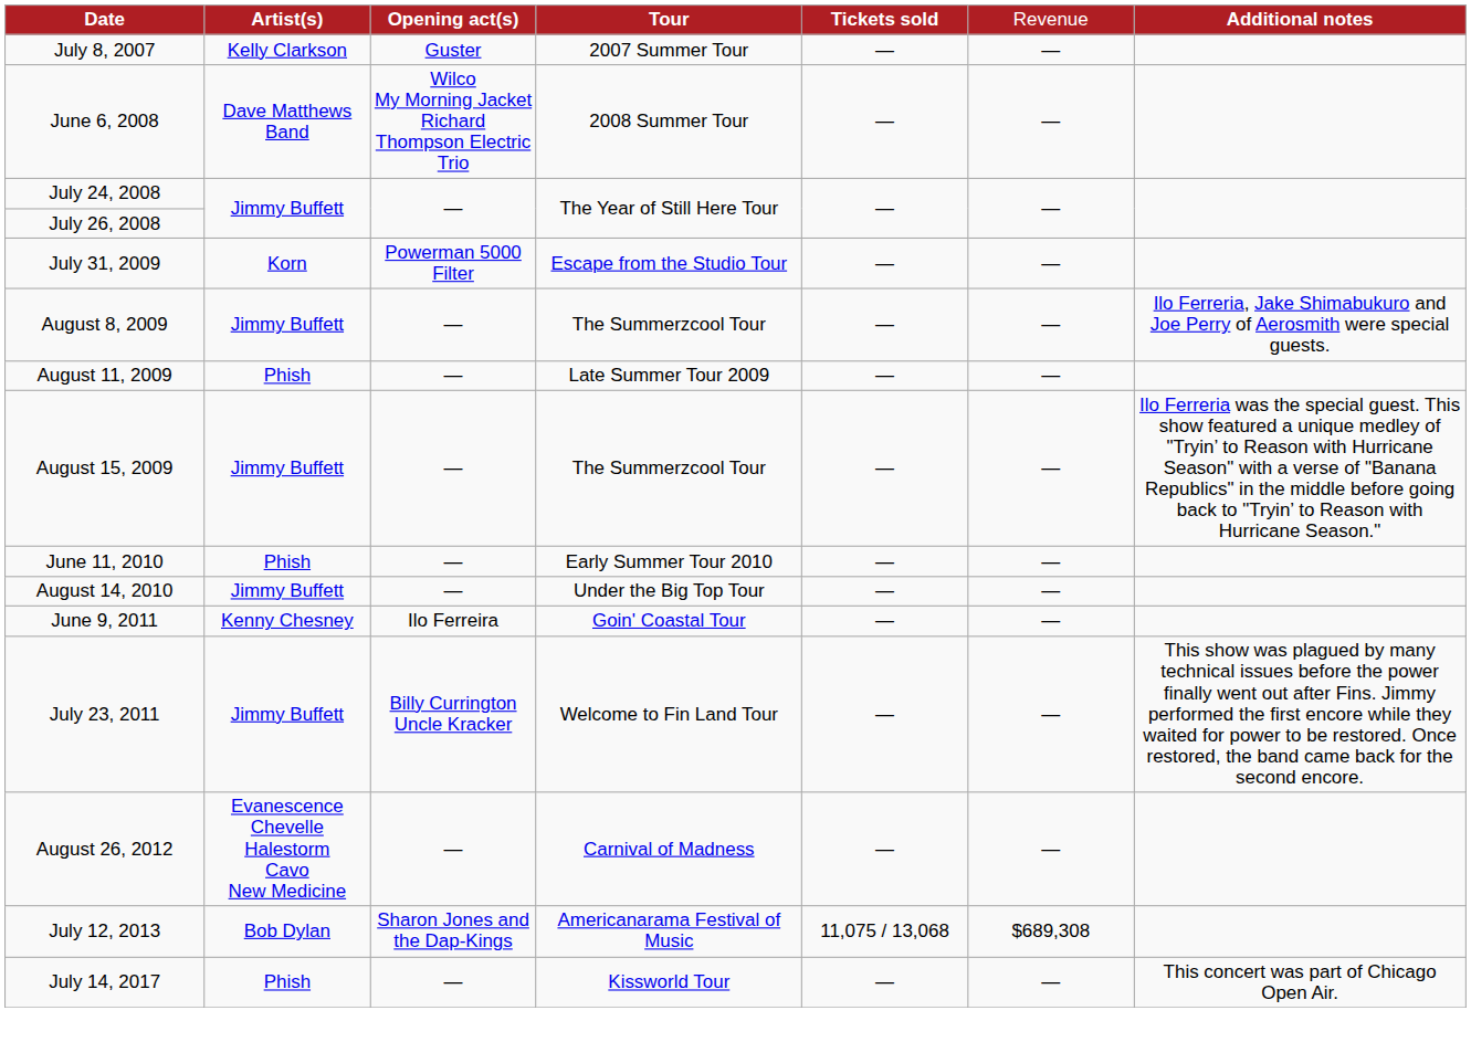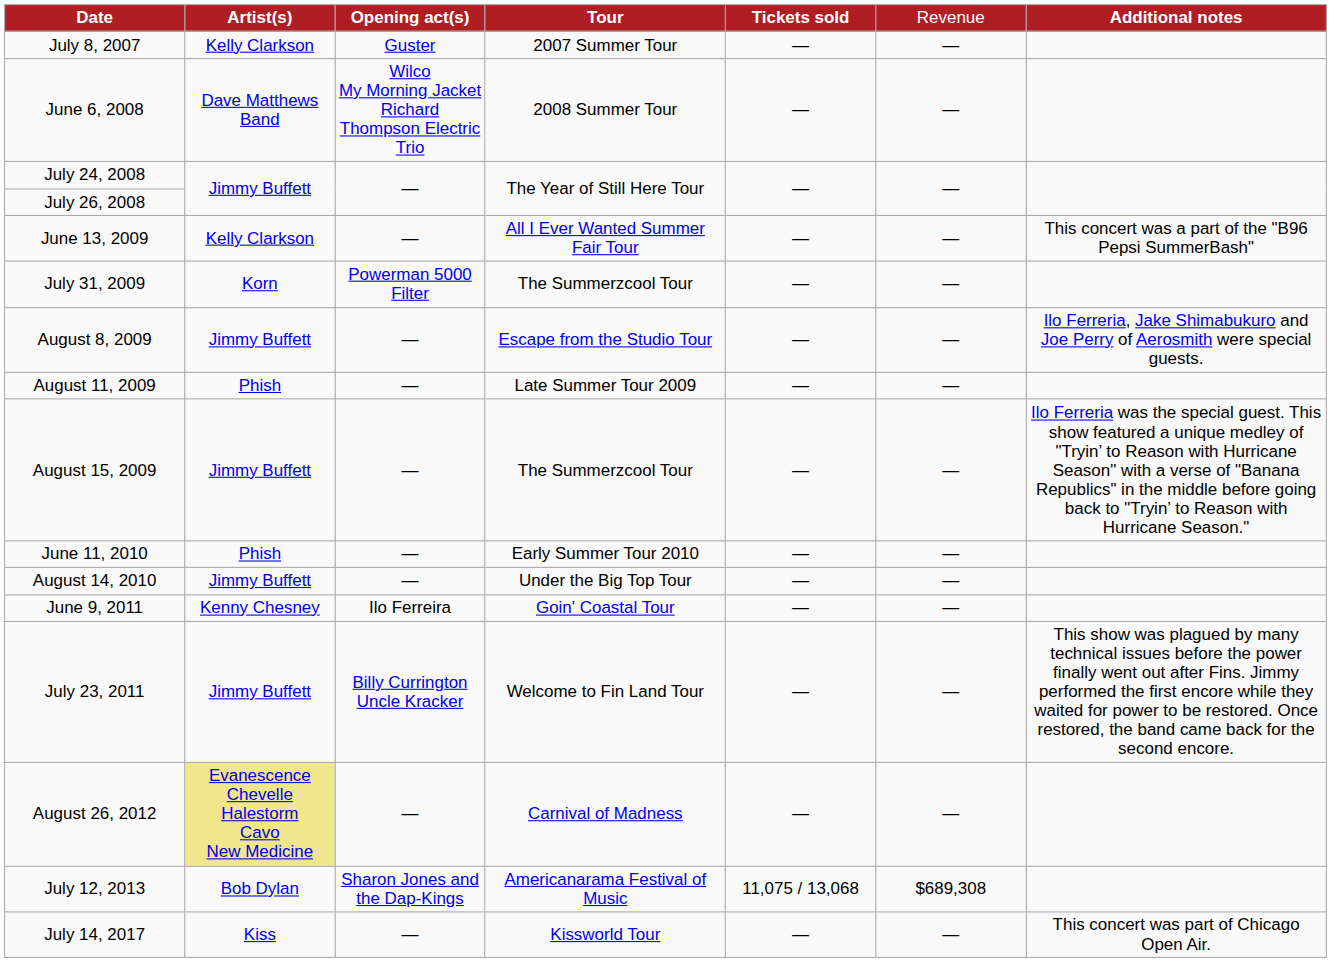+ row: June 13, 2009 | Kelly Clarkson | — | All I Ever Wanted Summer Fair Tour | — | — | This concert was a part of the "B96 Pepsi SummerBash"
July 31, 2009 | column 4: Escape from the Studio Tour -> The Summerzcool Tour
August 8, 2009 | column 4: The Summerzcool Tour -> Escape from the Studio Tour
August 26, 2012 | column 2: no background -> khaki background
July 14, 2017 | column 2: Phish -> Kiss
